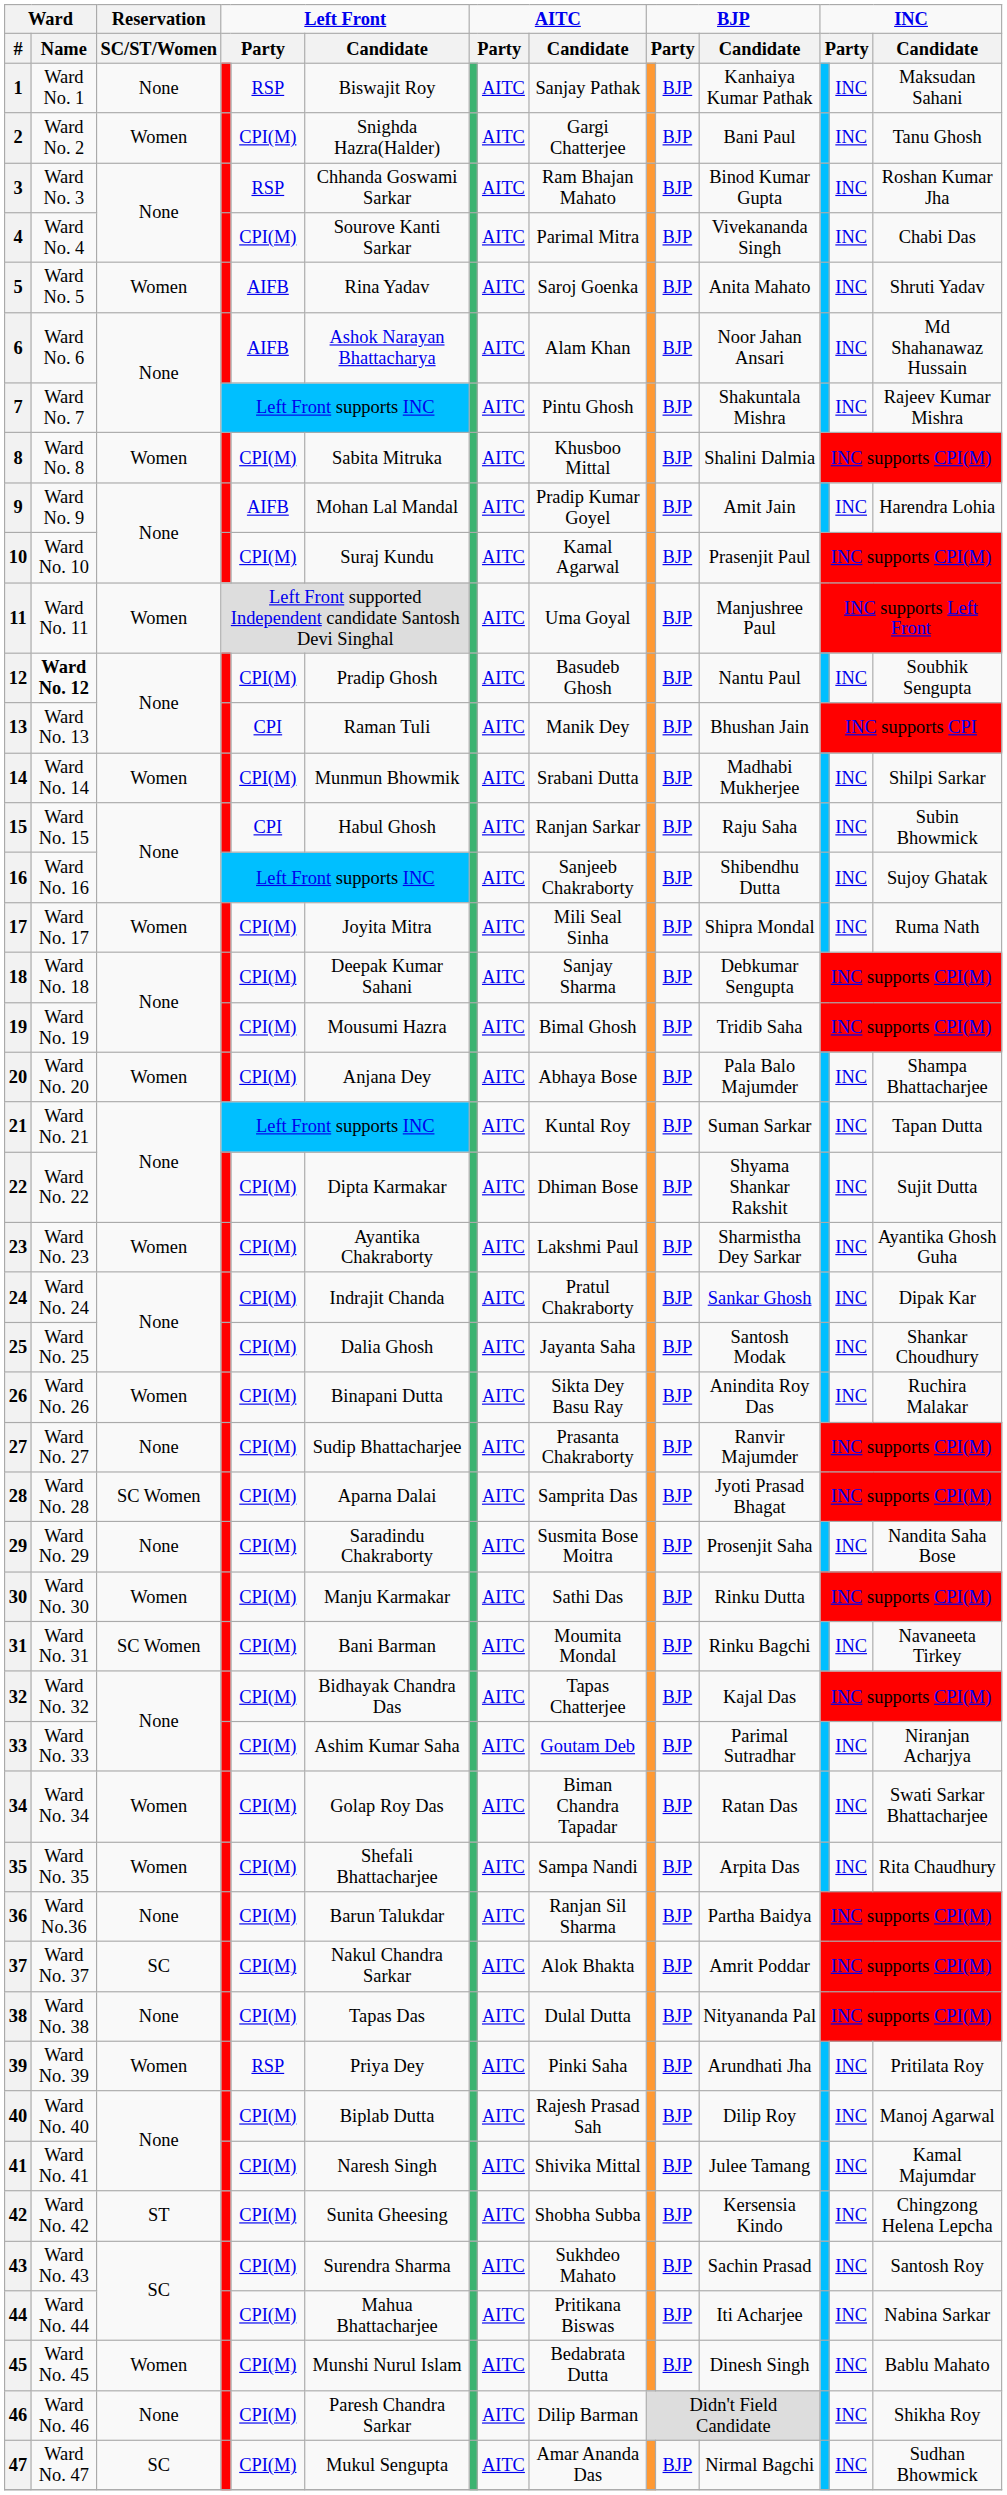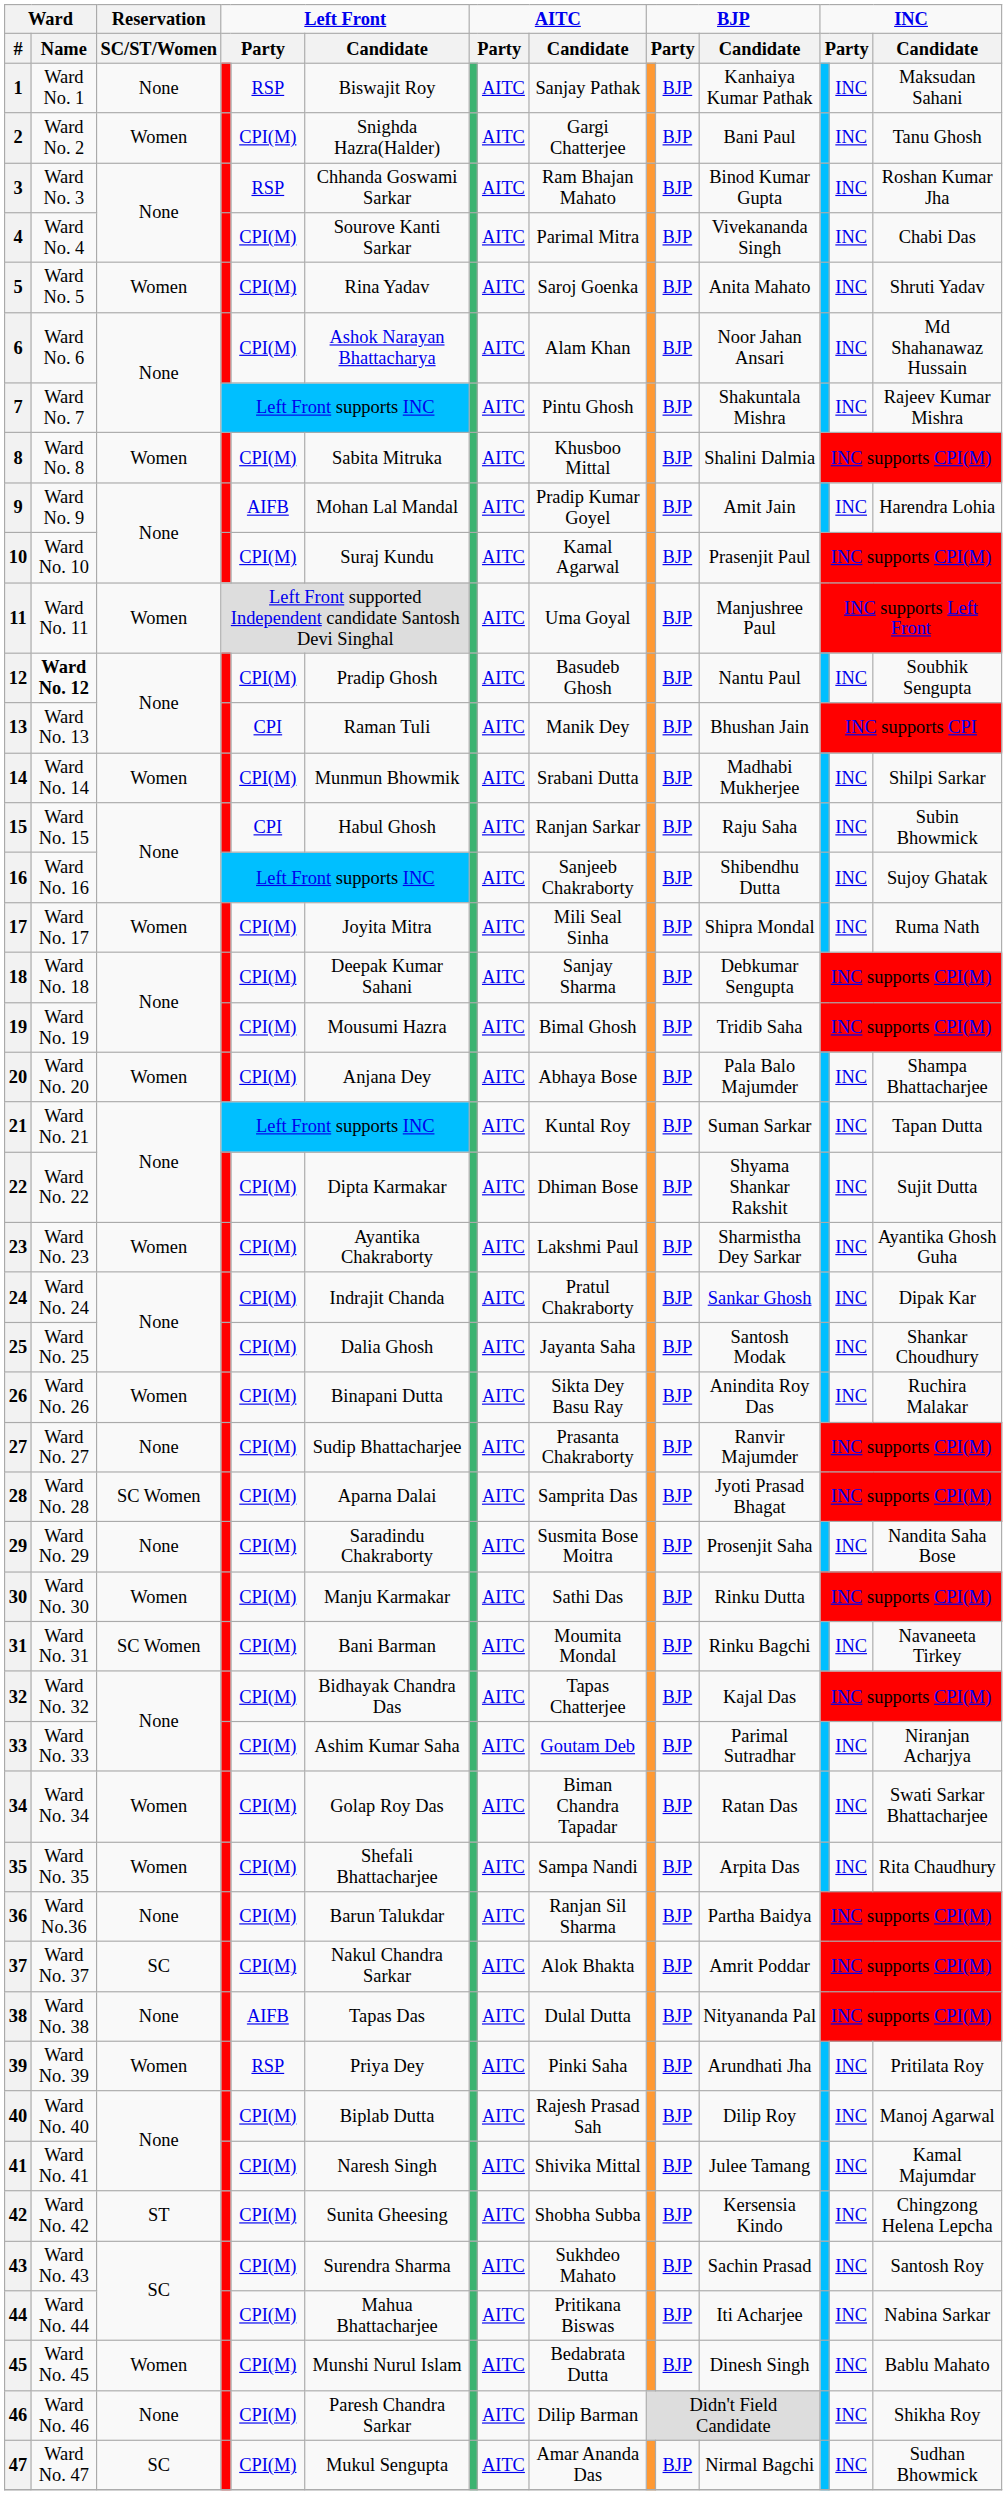5 | column 5: AIFB -> CPI(M)
6 | column 5: AIFB -> CPI(M)
38 | column 5: CPI(M) -> AIFB
